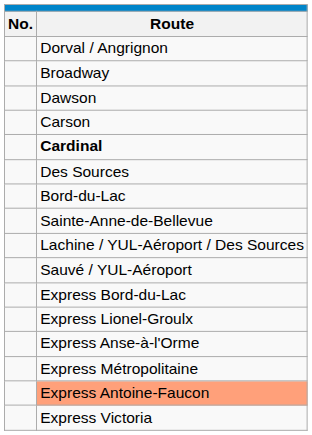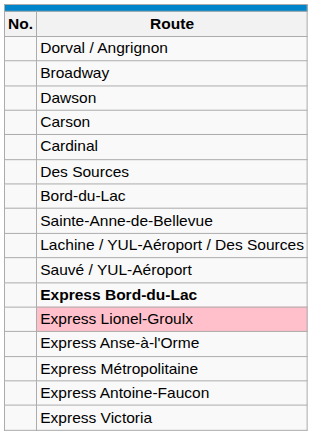Cardinal | Route: bold -> normal
Express Bord-du-Lac | Route: normal -> bold
Express Lionel-Groulx | Route: no background -> pink background
Express Antoine-Faucon | Route: lightsalmon background -> no background
